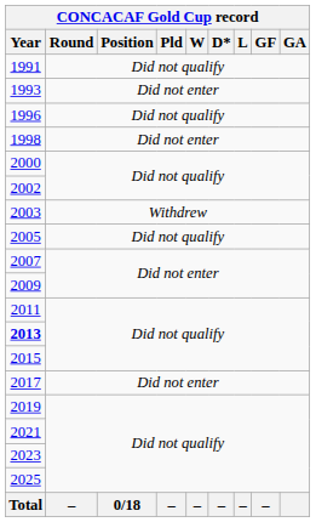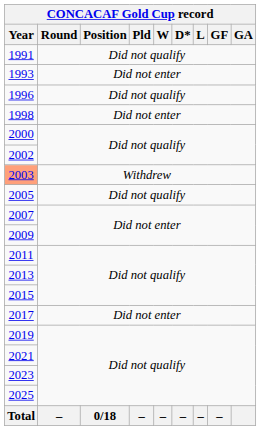2003 | Year: no background -> lightsalmon background
2013 | Year: bold -> normal
